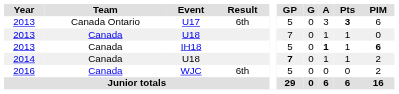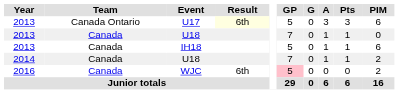U17 | Result: no background -> lightyellow background
U17 | Pts: bold -> normal
IH18 | A: bold -> normal
IH18 | PIM: bold -> normal
2014 / U18 | GP: bold -> normal
WJC | GP: no background -> pink background
